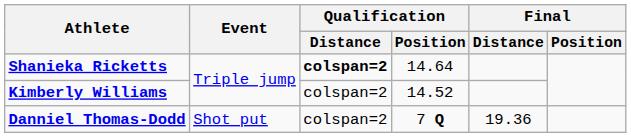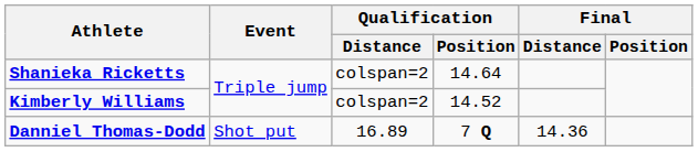Shanieka Ricketts | Qualification / Distance: bold -> normal
Danniel Thomas-Dodd | Qualification / Distance: colspan=2 -> 16.89
Danniel Thomas-Dodd | Final / Distance: 19.36 -> 14.36
